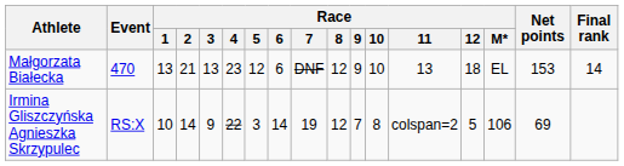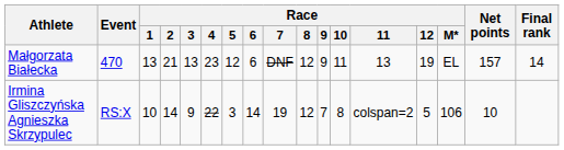Małgorzata Białecka | Race / 10: 10 -> 11
Małgorzata Białecka | Race / 12: 18 -> 19
Małgorzata Białecka | Net points: 153 -> 157
Irmina Gliszczyńska Agnieszka Skrzypulec | Net points: 69 -> 10
